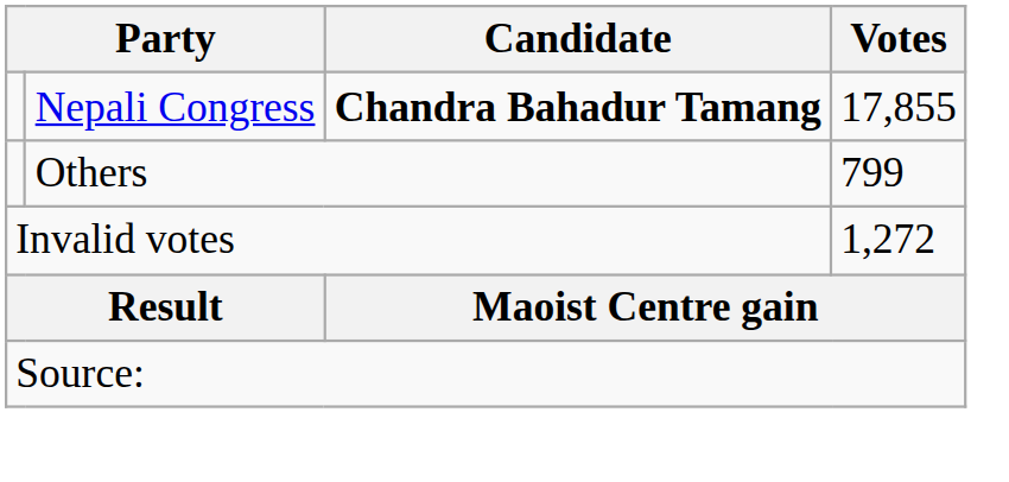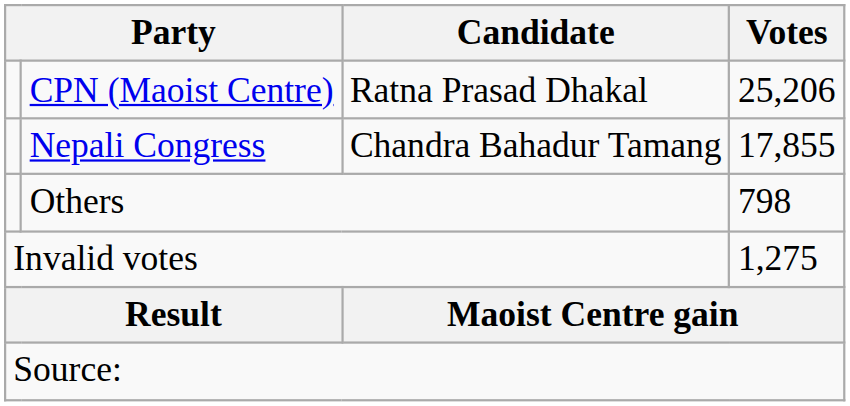+ row: CPN (Maoist Centre) | Ratna Prasad Dhakal | 25,206
Nepali Congress | Candidate: bold -> normal
Others | Votes: 799 -> 798
Invalid votes | Votes: 1,272 -> 1,275
